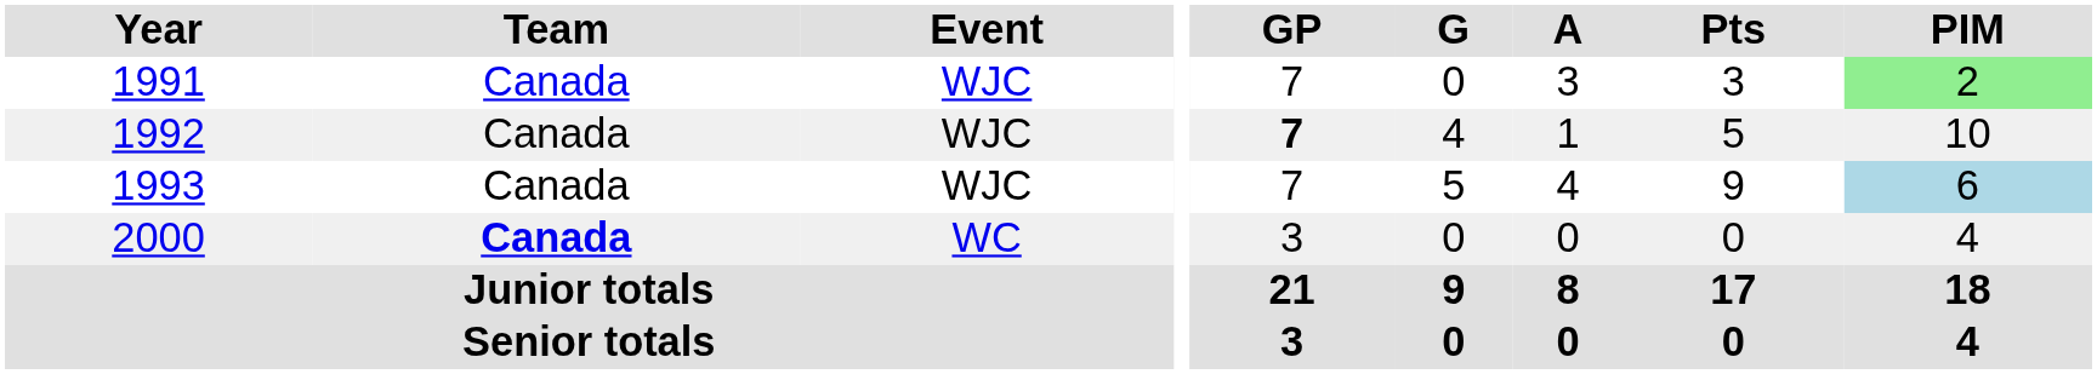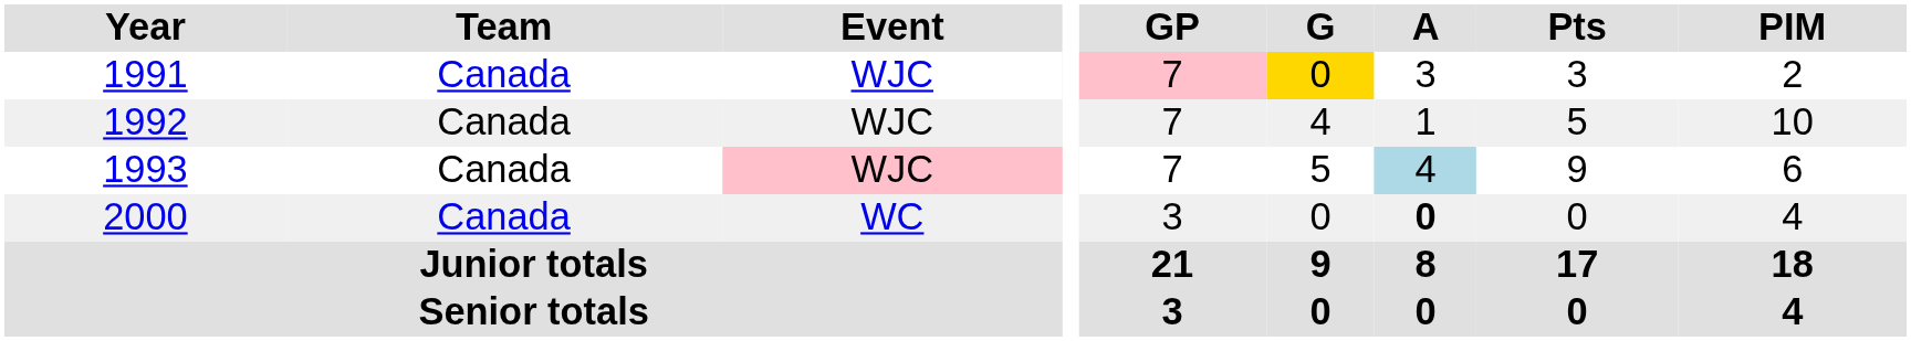1991 | GP: no background -> pink background
1991 | G: no background -> gold background
1991 | PIM: lightgreen background -> no background
1992 | GP: bold -> normal
1993 | Event: no background -> pink background
1993 | A: no background -> lightblue background
1993 | PIM: lightblue background -> no background
2000 | Team: bold -> normal
2000 | A: normal -> bold
